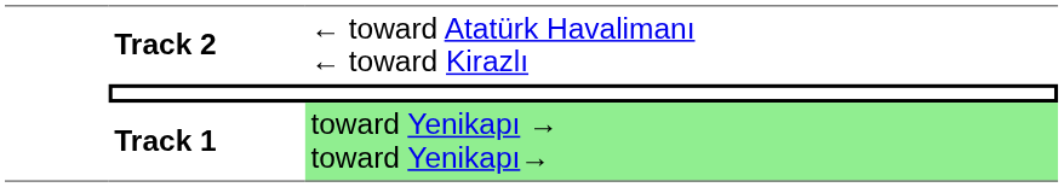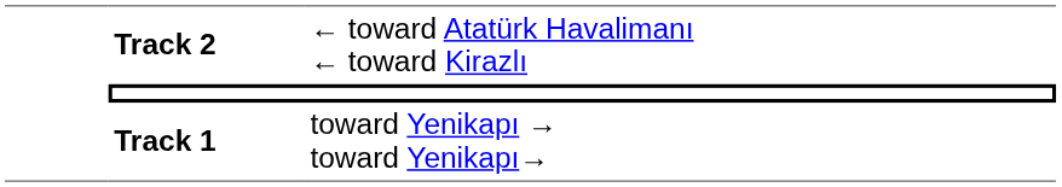Track 1 | column 2: lightgreen background -> no background
